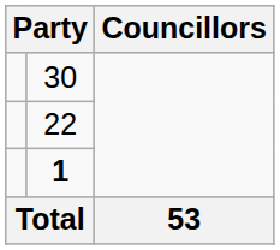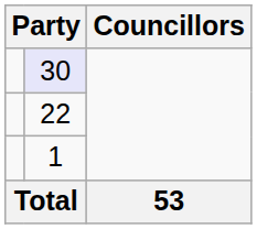30 | column 2: no background -> lavender background
1 | column 2: bold -> normal
